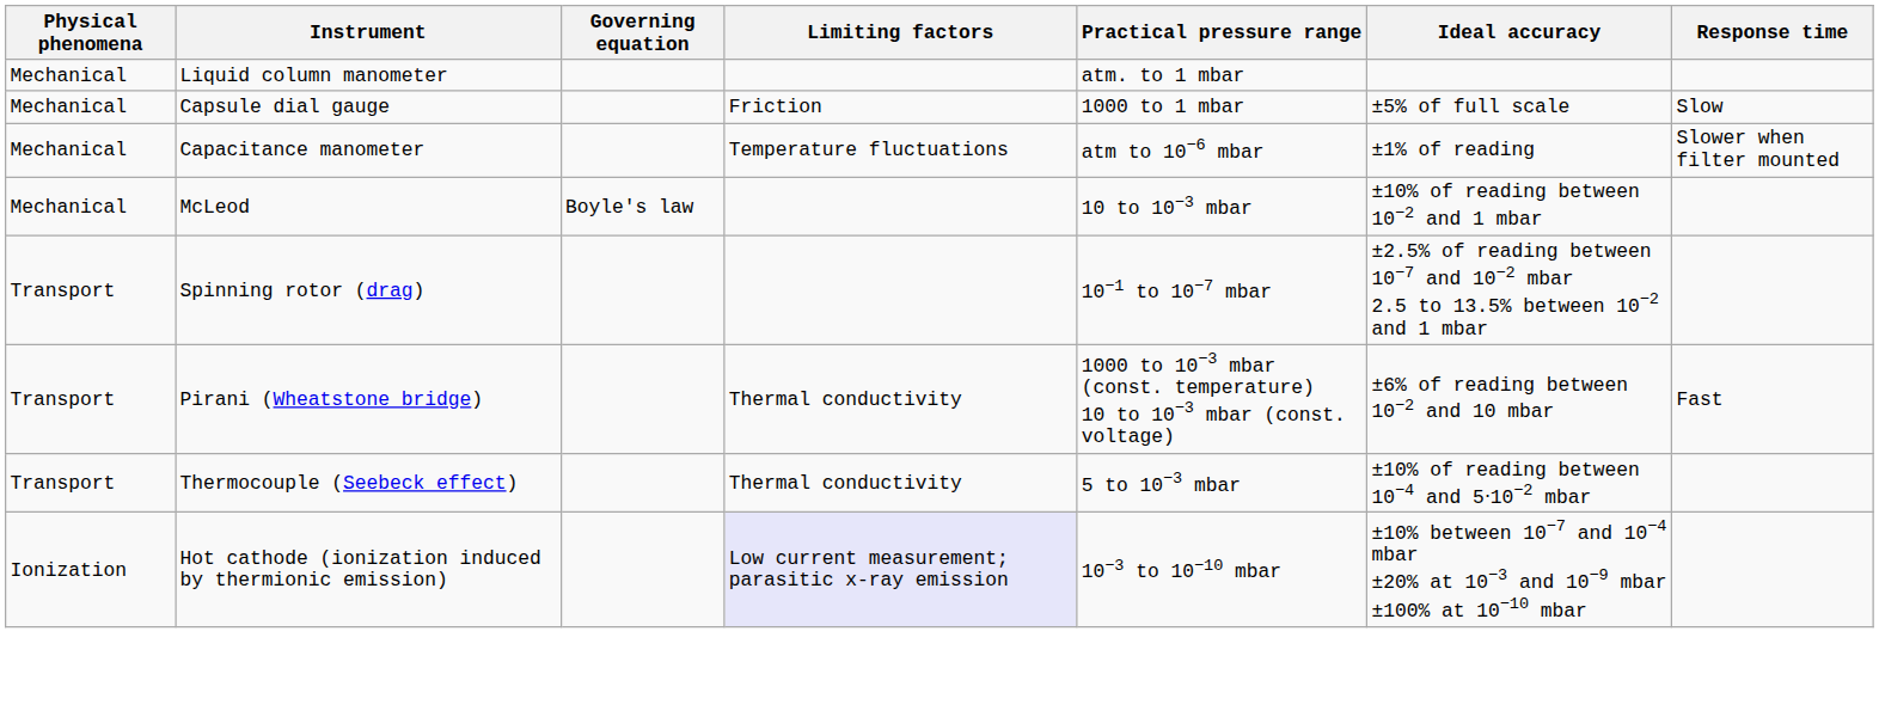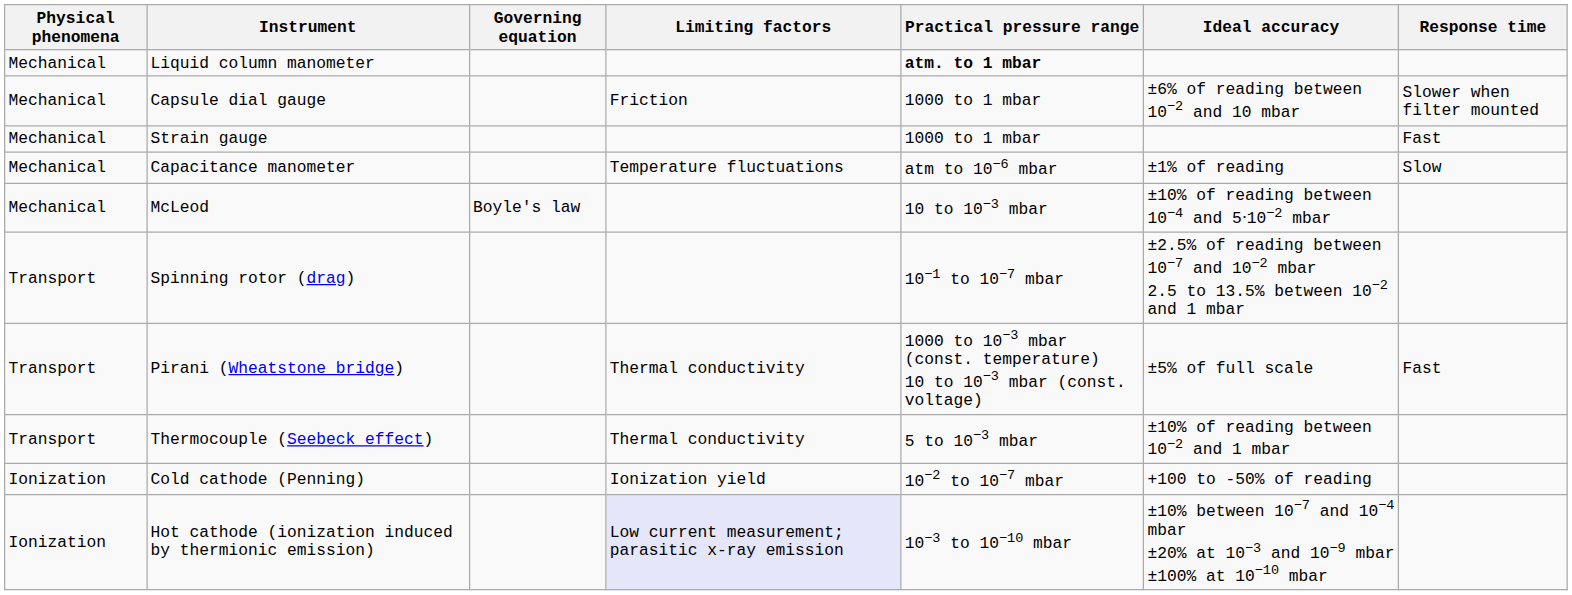Liquid column manometer | Practical pressure range: normal -> bold
Capsule dial gauge | Ideal accuracy: ±5% of full scale -> ±6% of reading between 10−2 and 10 mbar
Capsule dial gauge | Response time: Slow -> Slower when filter mounted
+ row: Mechanical | Strain gauge | 1000 to 1 mbar | Fast
Capacitance manometer | Response time: Slower when filter mounted -> Slow
McLeod | Ideal accuracy: ±10% of reading between 10−2 and 1 mbar -> ±10% of reading between 10−4 and 5⋅10−2 mbar
Pirani (Wheatstone bridge) | Ideal accuracy: ±6% of reading between 10−2 and 10 mbar -> ±5% of full scale
Thermocouple (Seebeck effect) | Ideal accuracy: ±10% of reading between 10−4 and 5⋅10−2 mbar -> ±10% of reading between 10−2 and 1 mbar
+ row: Ionization | Cold cathode (Penning) | Ionization yield | 10−2 to 10−7 mbar | +100 to -50% of reading
